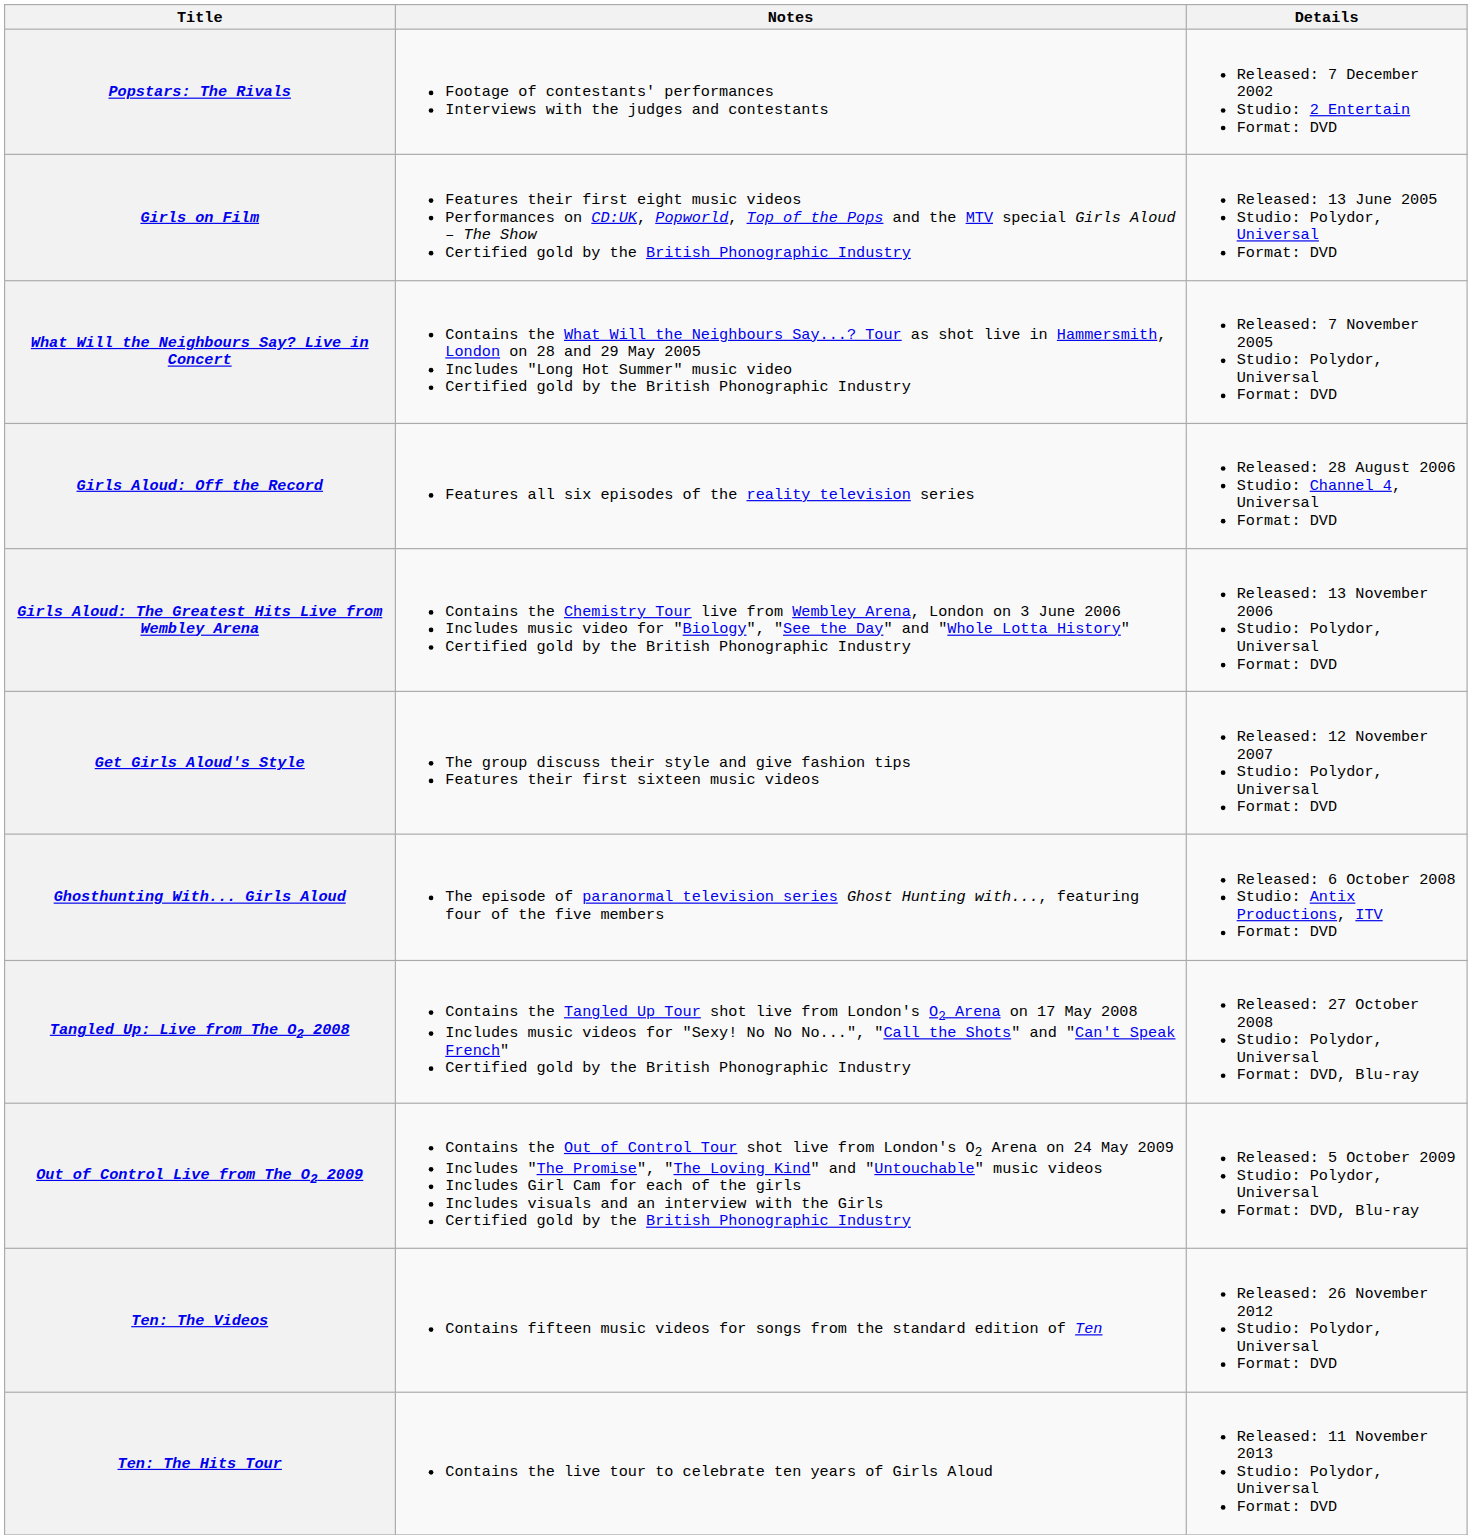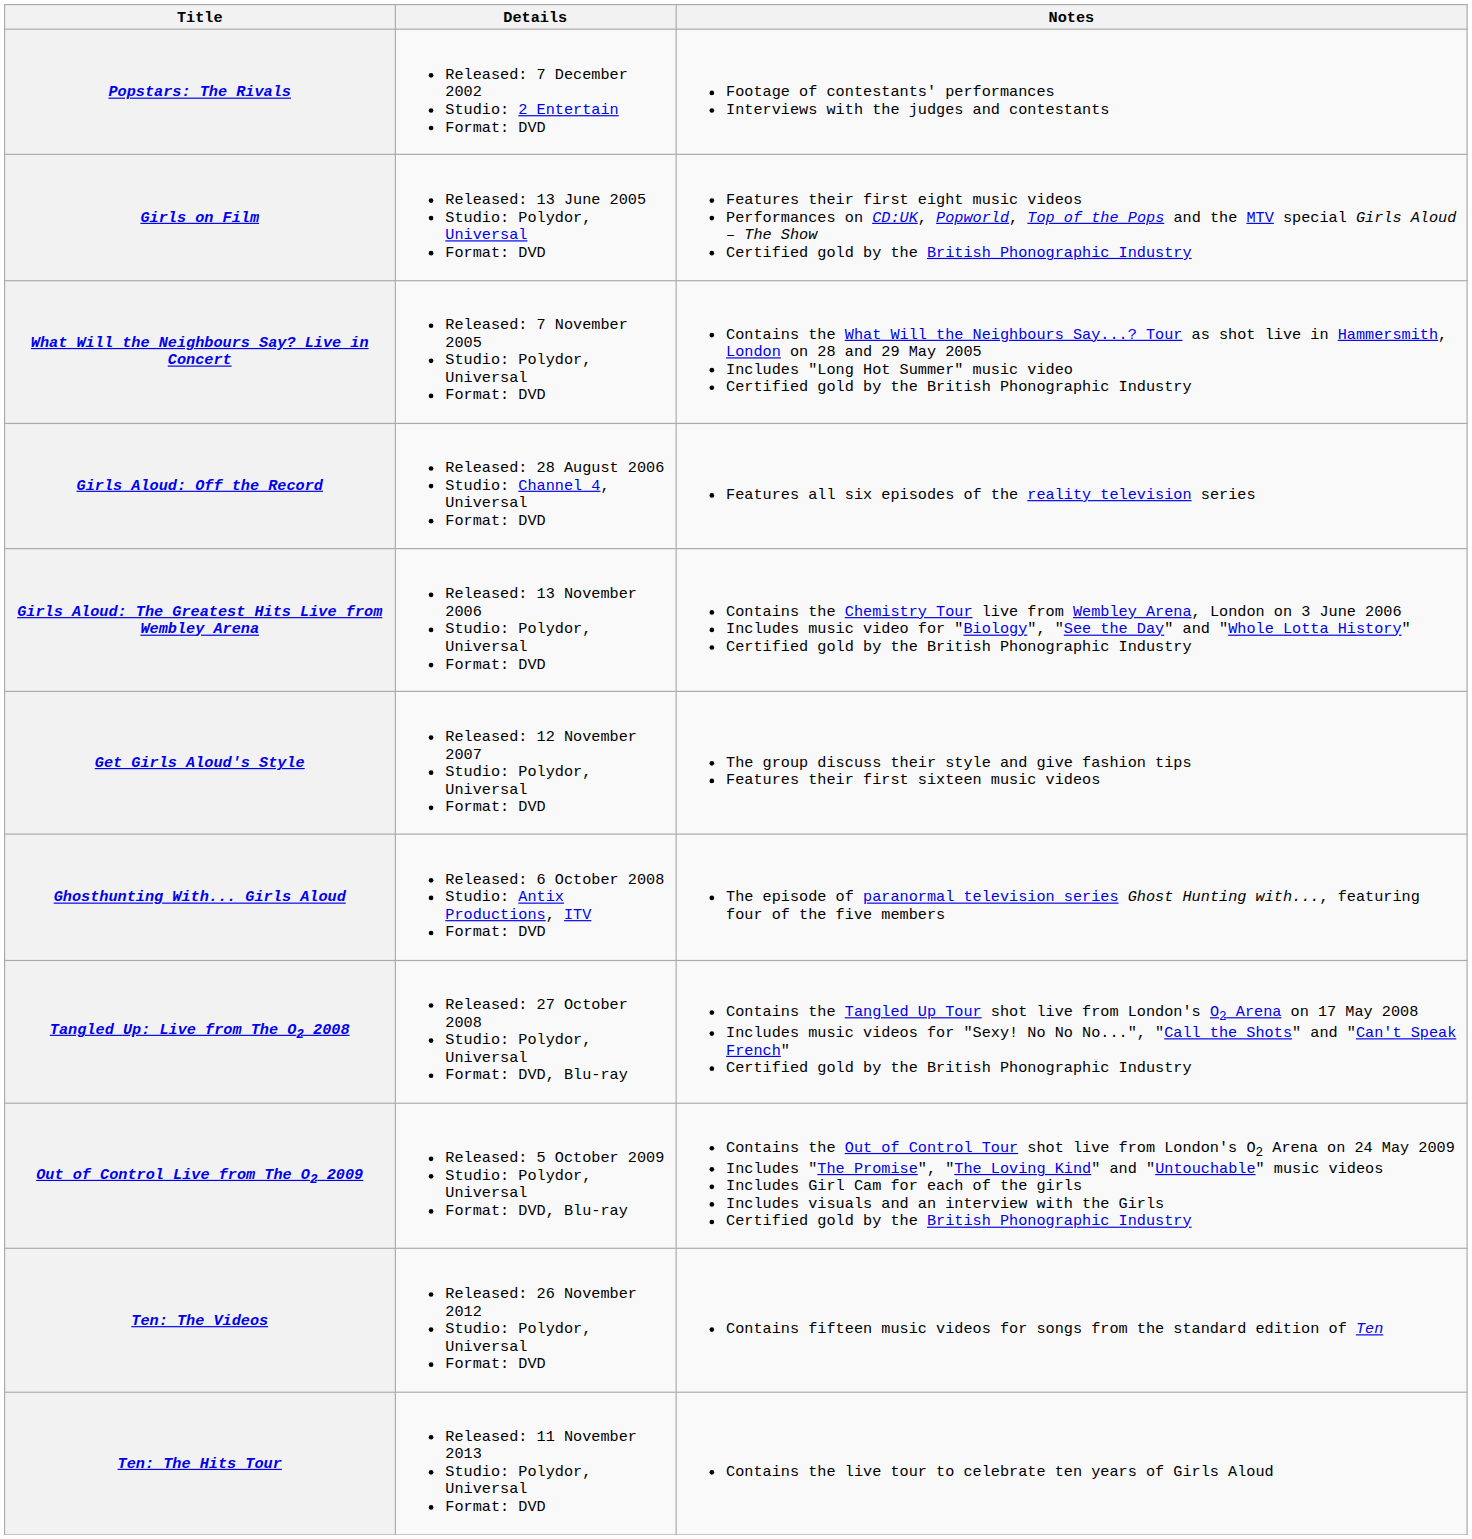columns swapped: Details <-> Notes
